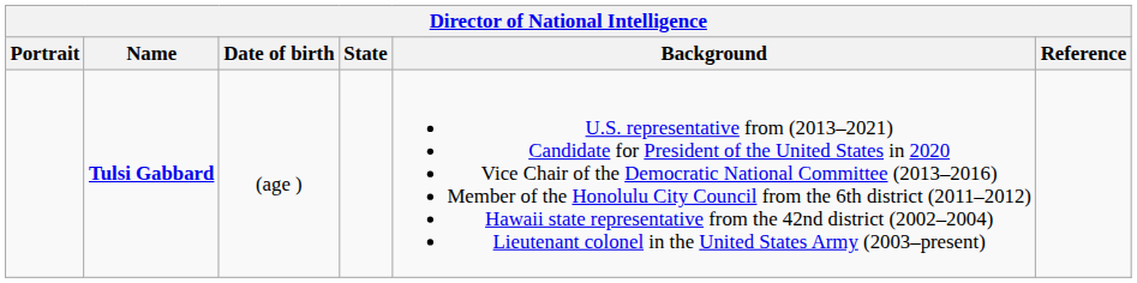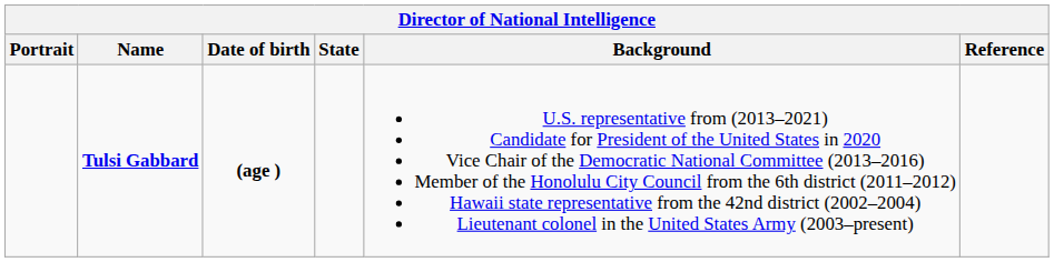Tulsi Gabbard | Date of birth: normal -> bold
